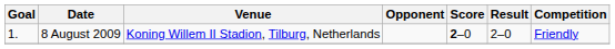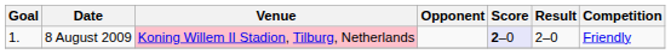8 August 2009 | Venue: no background -> pink background
8 August 2009 | Score: no background -> lavender background
